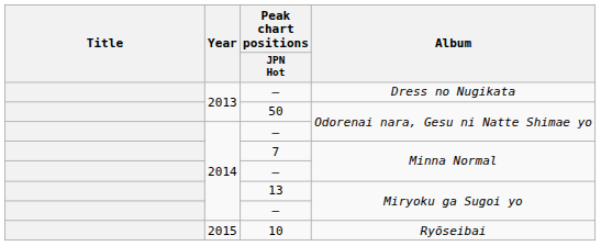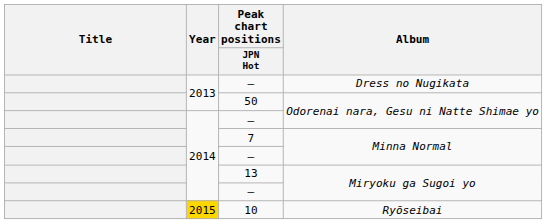10 | Year: no background -> gold background
